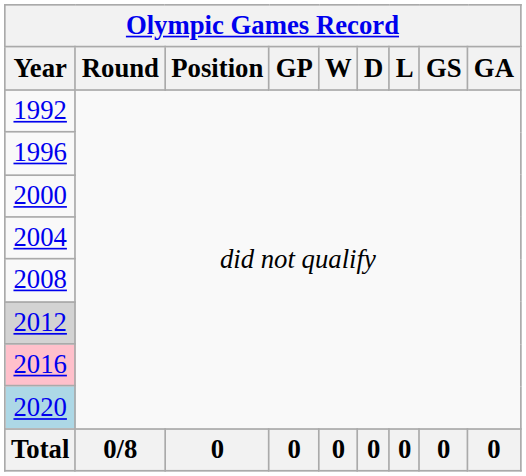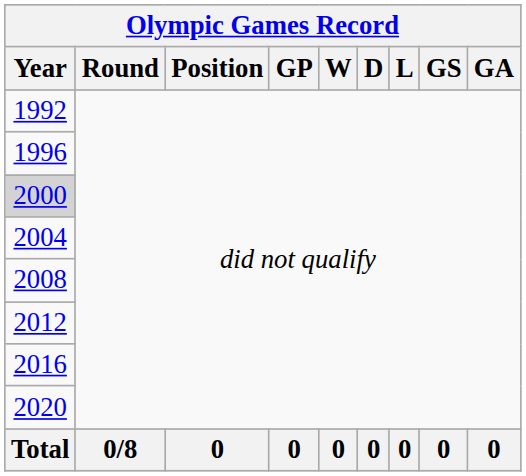2000 | Year: no background -> lightgrey background
2012 | Year: lightgrey background -> no background
2016 | Year: pink background -> no background
2020 | Year: lightblue background -> no background
